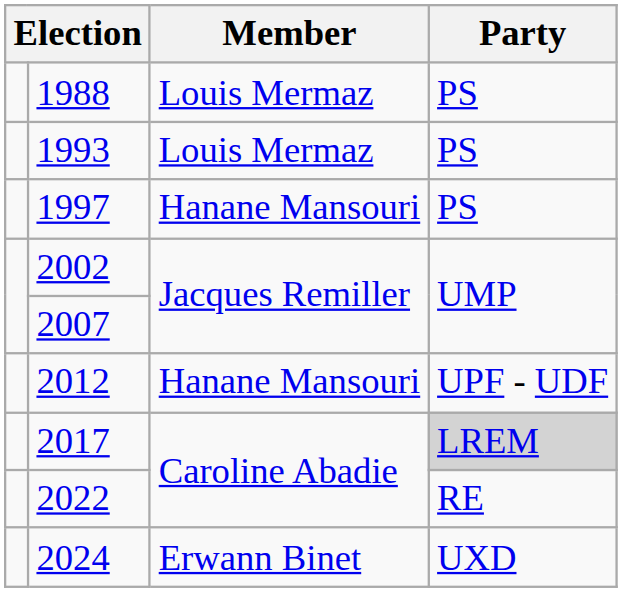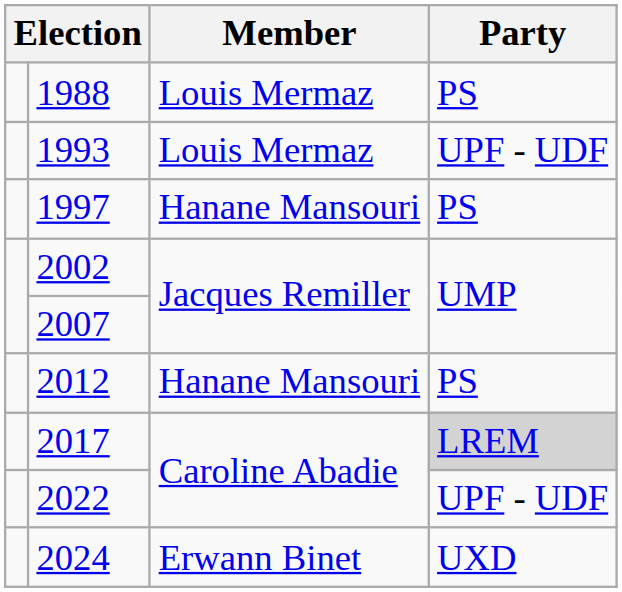1993 | Party: PS -> UPF - UDF
2012 | Party: UPF - UDF -> PS
2022 | Party: RE -> UPF - UDF
